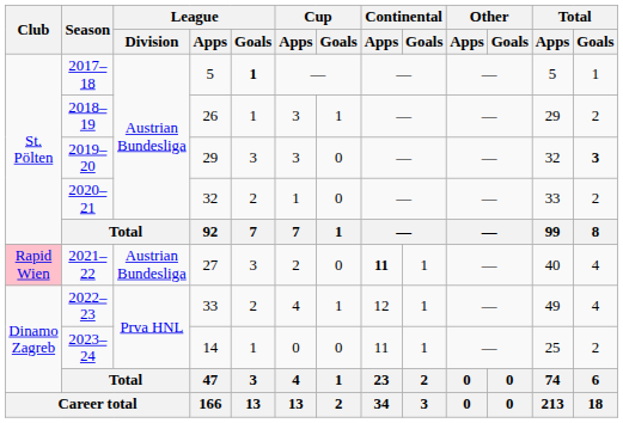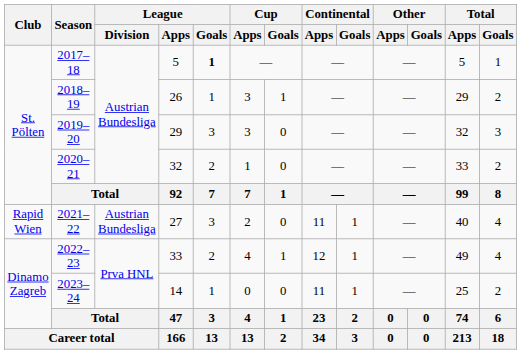2019–20 | Total / Goals: bold -> normal
2021–22 | Club: pink background -> no background
2021–22 | Continental / Apps: bold -> normal
